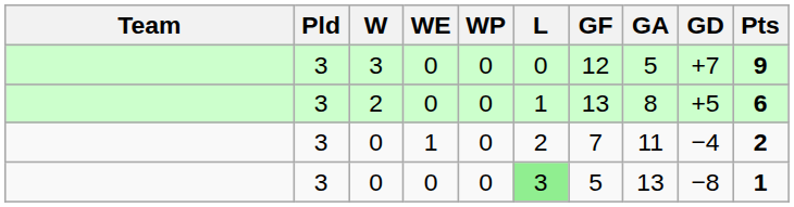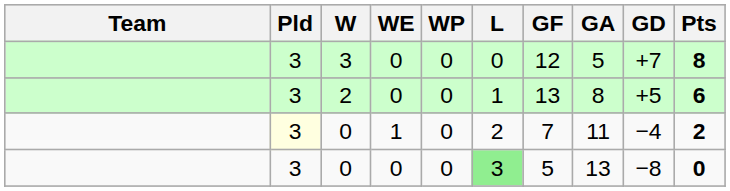row 2 | Pts: 9 -> 8
row 4 | Pld: no background -> lightyellow background
row 5 | Pts: 1 -> 0
